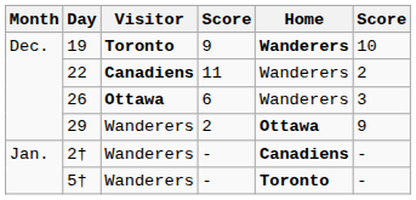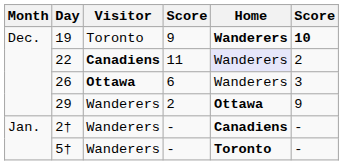19 | Visitor: bold -> normal
19 | column 6: normal -> bold
22 | Home: no background -> lavender background
